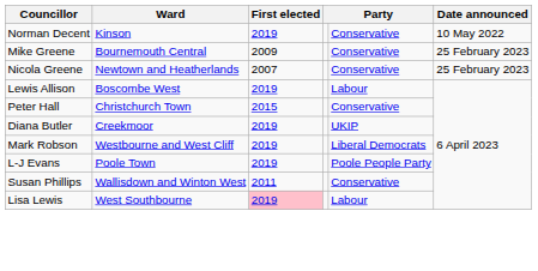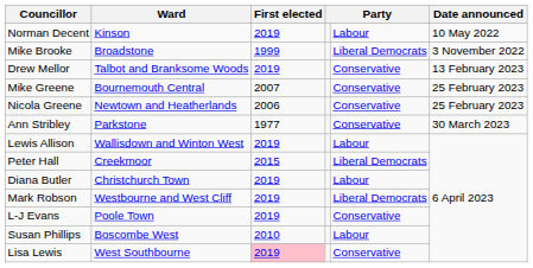Norman Decent | column 5: Conservative -> Labour
+ row: Mike Brooke | Broadstone | 1999 | Liberal Democrats | 3 November 2022
+ row: Drew Mellor | Talbot and Branksome Woods | 2019 | Conservative | 13 February 2023
Mike Greene | First elected: 2009 -> 2007
Nicola Greene | First elected: 2007 -> 2006
+ row: Ann Stribley | Parkstone | 1977 | Conservative | 30 March 2023
Lewis Allison | Ward: Boscombe West -> Wallisdown and Winton West
Peter Hall | Ward: Christchurch Town -> Creekmoor
Peter Hall | column 5: Conservative -> Liberal Democrats
Diana Butler | Ward: Creekmoor -> Christchurch Town
Diana Butler | column 5: UKIP -> Labour
L-J Evans | column 5: Poole People Party -> Conservative
Susan Phillips | Ward: Wallisdown and Winton West -> Boscombe West
Susan Phillips | First elected: 2011 -> 2010
Susan Phillips | column 5: Conservative -> Labour
Lisa Lewis | column 5: Labour -> Conservative
